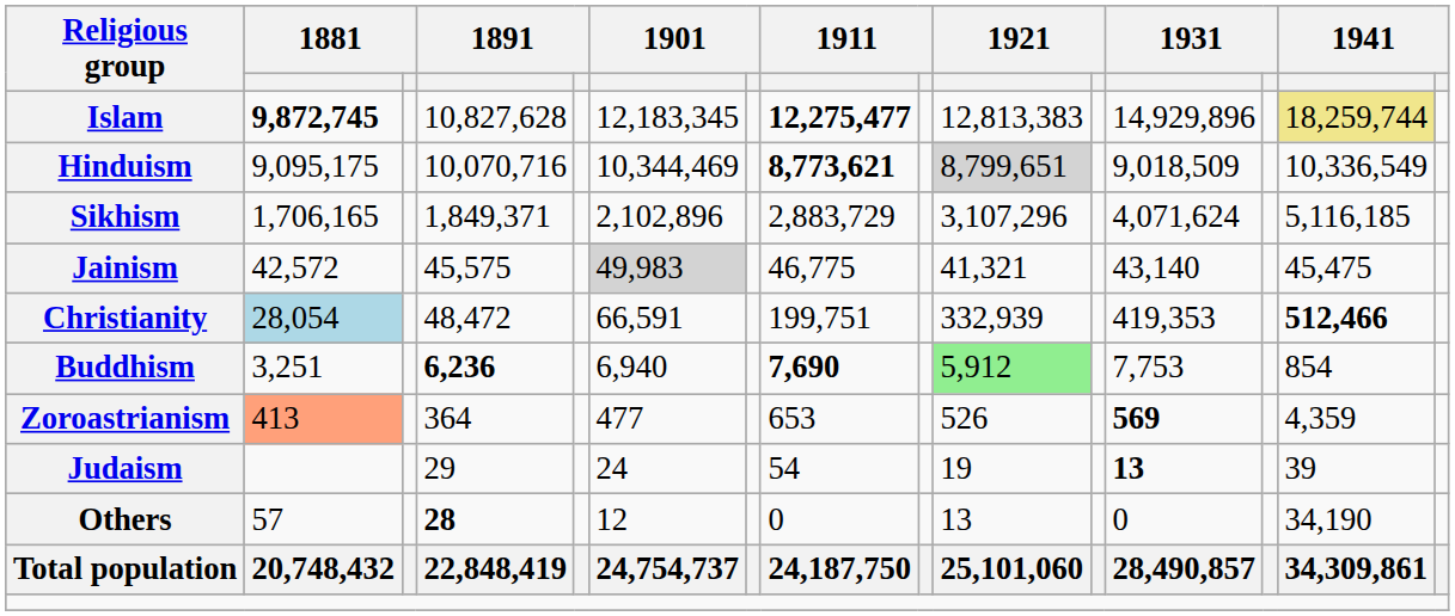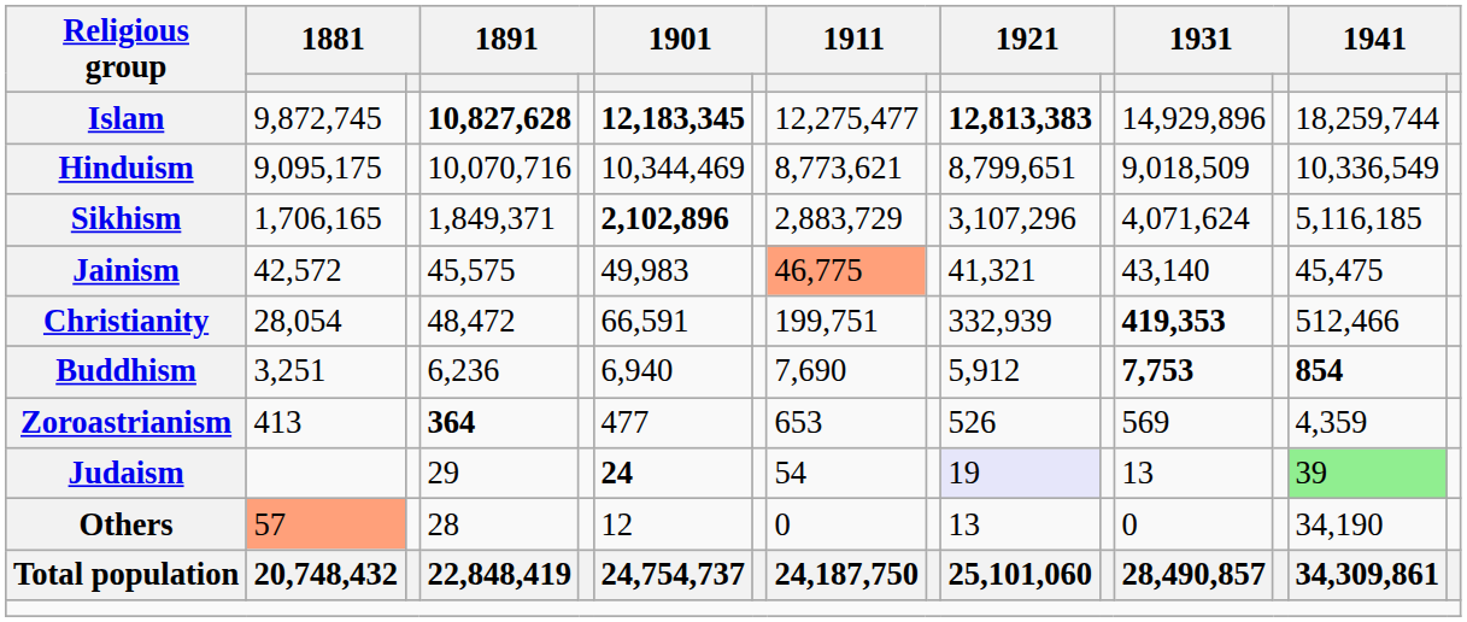Islam | column 2: bold -> normal
Islam | column 4: normal -> bold
Islam | column 6: normal -> bold
Islam | column 8: bold -> normal
Islam | column 10: normal -> bold
Islam | column 14: khaki background -> no background
Hinduism | column 8: bold -> normal
Hinduism | column 10: lightgrey background -> no background
Sikhism | column 6: normal -> bold
Jainism | column 6: lightgrey background -> no background
Jainism | column 8: no background -> lightsalmon background
Christianity | column 2: lightblue background -> no background
Christianity | column 12: normal -> bold
Christianity | column 14: bold -> normal
Buddhism | column 4: bold -> normal
Buddhism | column 8: bold -> normal
Buddhism | column 10: lightgreen background -> no background
Buddhism | column 12: normal -> bold
Buddhism | column 14: normal -> bold
Zoroastrianism | column 2: lightsalmon background -> no background
Zoroastrianism | column 4: normal -> bold
Zoroastrianism | column 12: bold -> normal
Judaism | column 6: normal -> bold
Judaism | column 10: no background -> lavender background
Judaism | column 12: bold -> normal
Judaism | column 14: no background -> lightgreen background
Others | column 2: no background -> lightsalmon background
Others | column 4: bold -> normal
